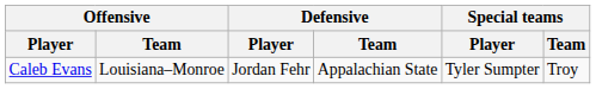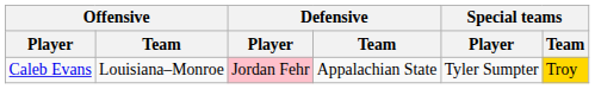Caleb Evans | Defensive / Player: no background -> pink background
Caleb Evans | Special teams / Team: no background -> gold background
